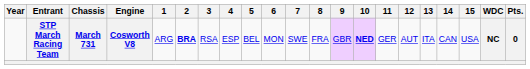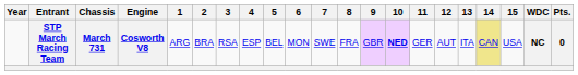STP March Racing Team | 2: bold -> normal
STP March Racing Team | 14: no background -> khaki background
